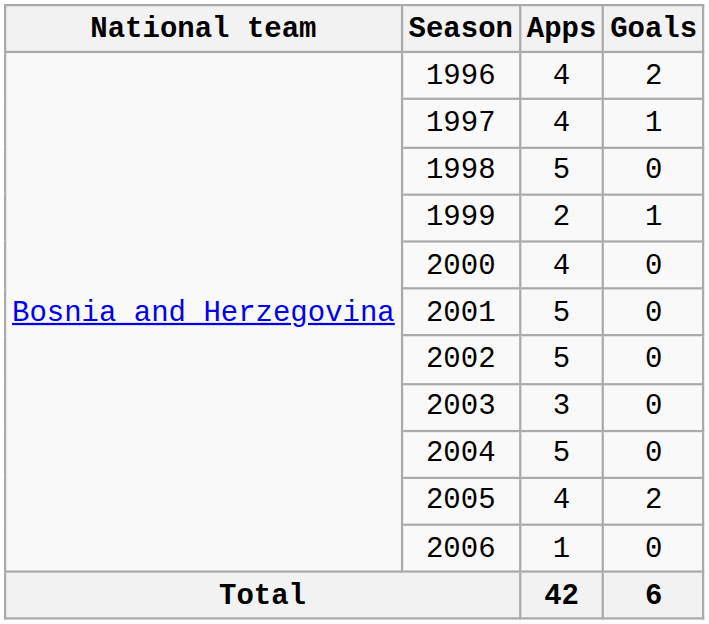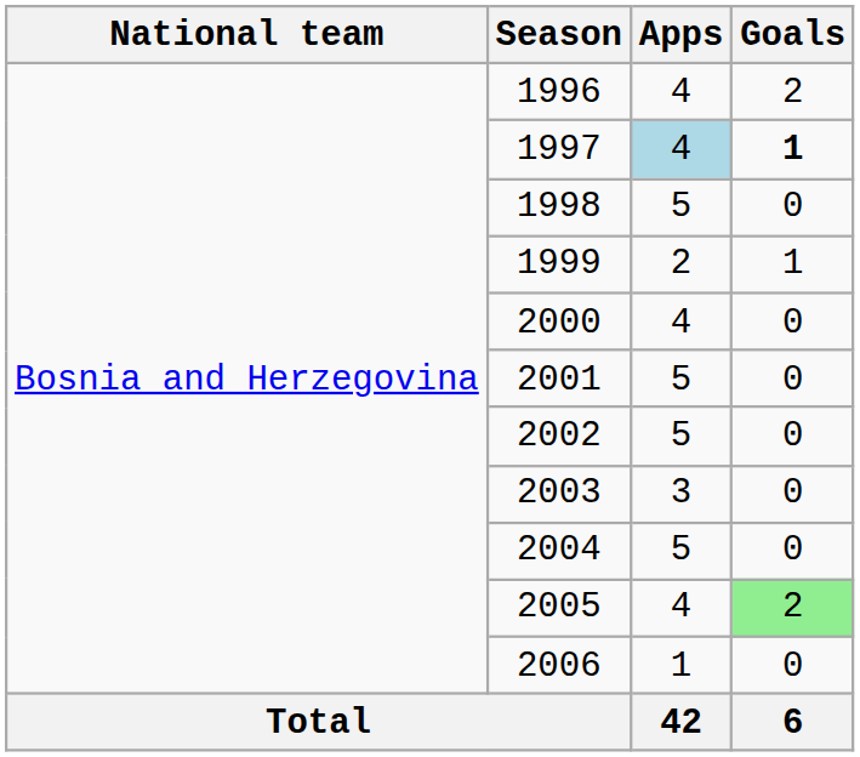1997 | Apps: no background -> lightblue background
1997 | Goals: normal -> bold
2005 | Goals: no background -> lightgreen background
